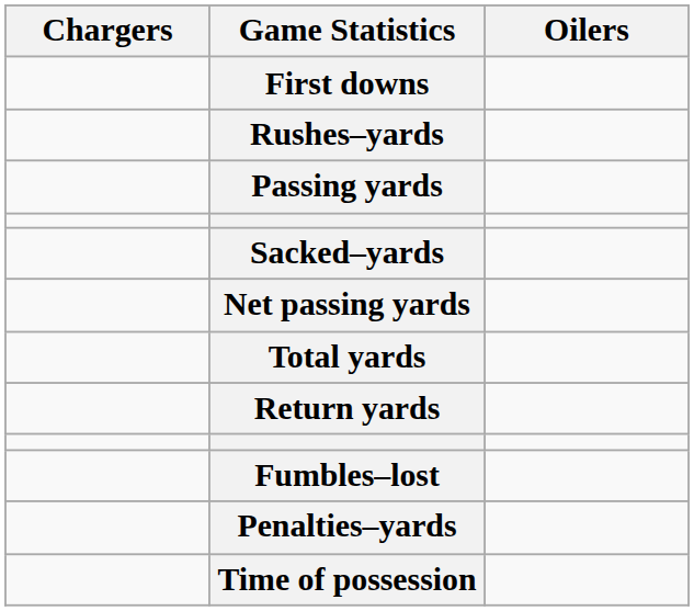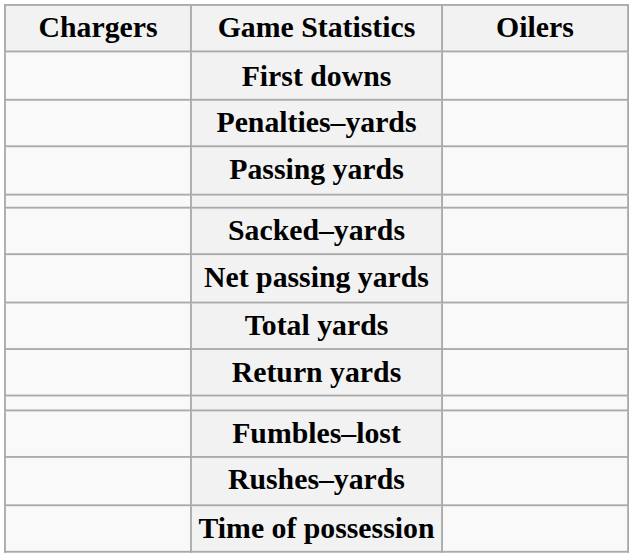rows swapped: Rushes–yards <-> Penalties–yards
